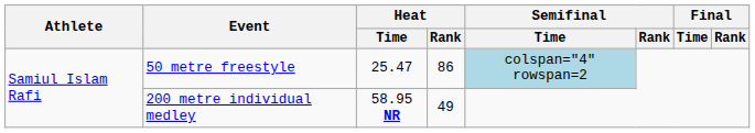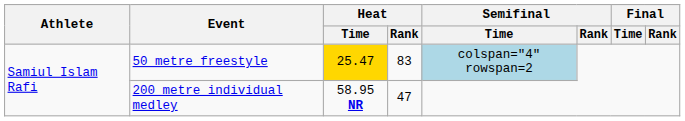50 metre freestyle | Heat / Time: no background -> gold background
50 metre freestyle | Heat / Rank: 86 -> 83
200 metre individual medley | Heat / Rank: 49 -> 47
